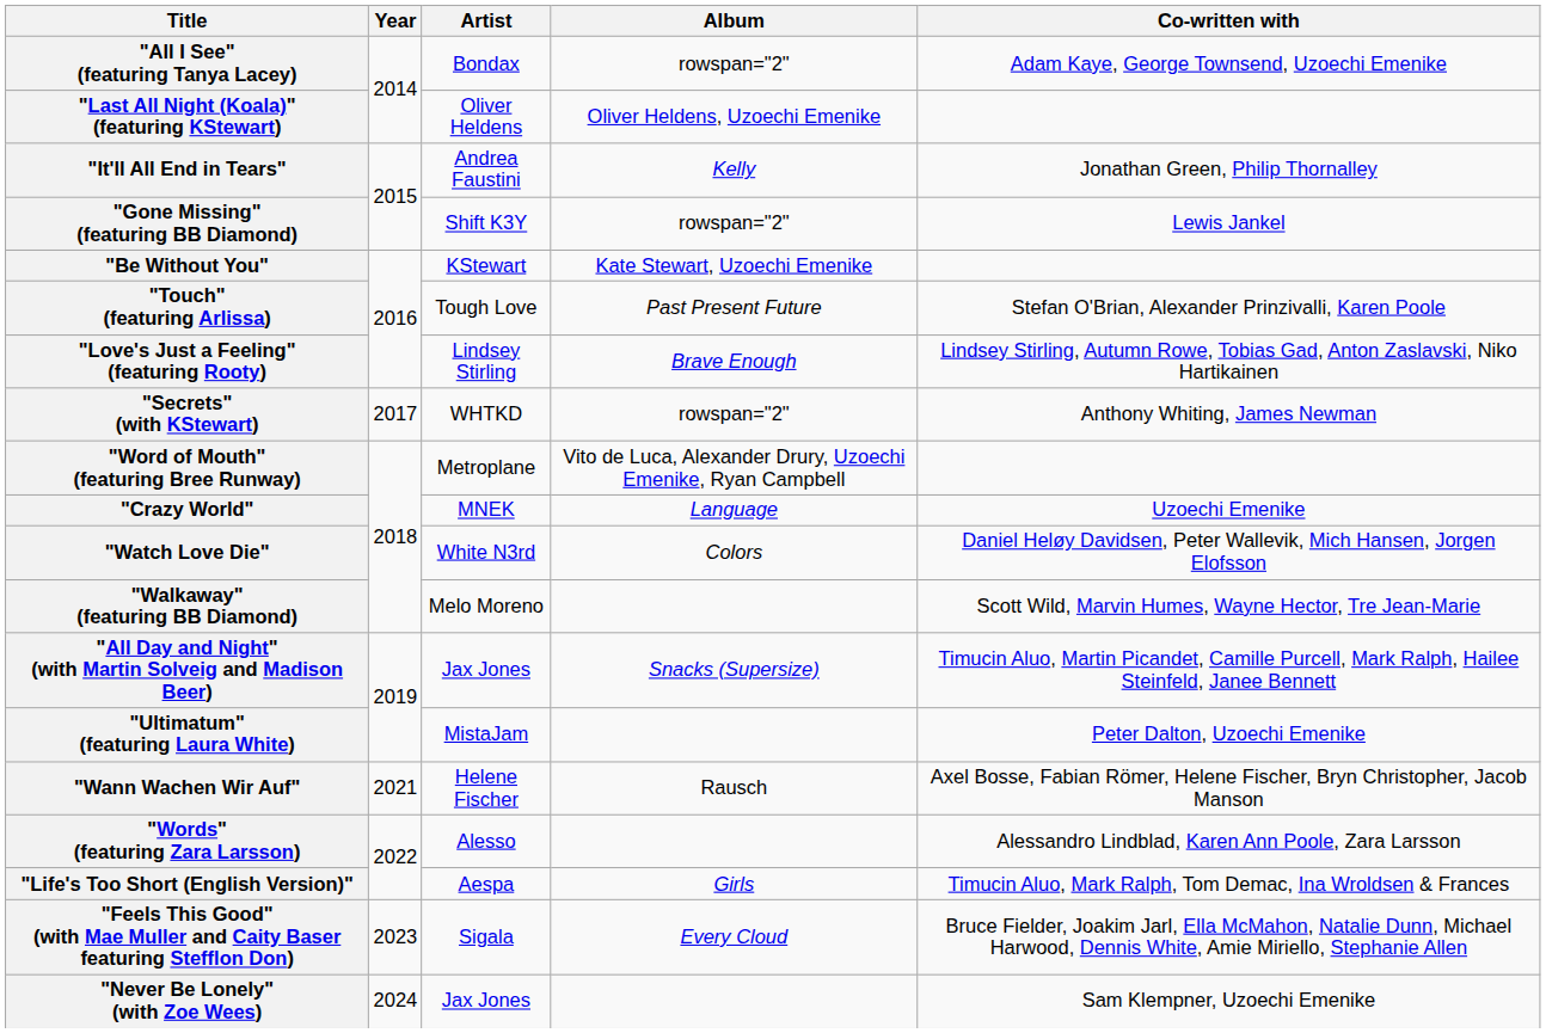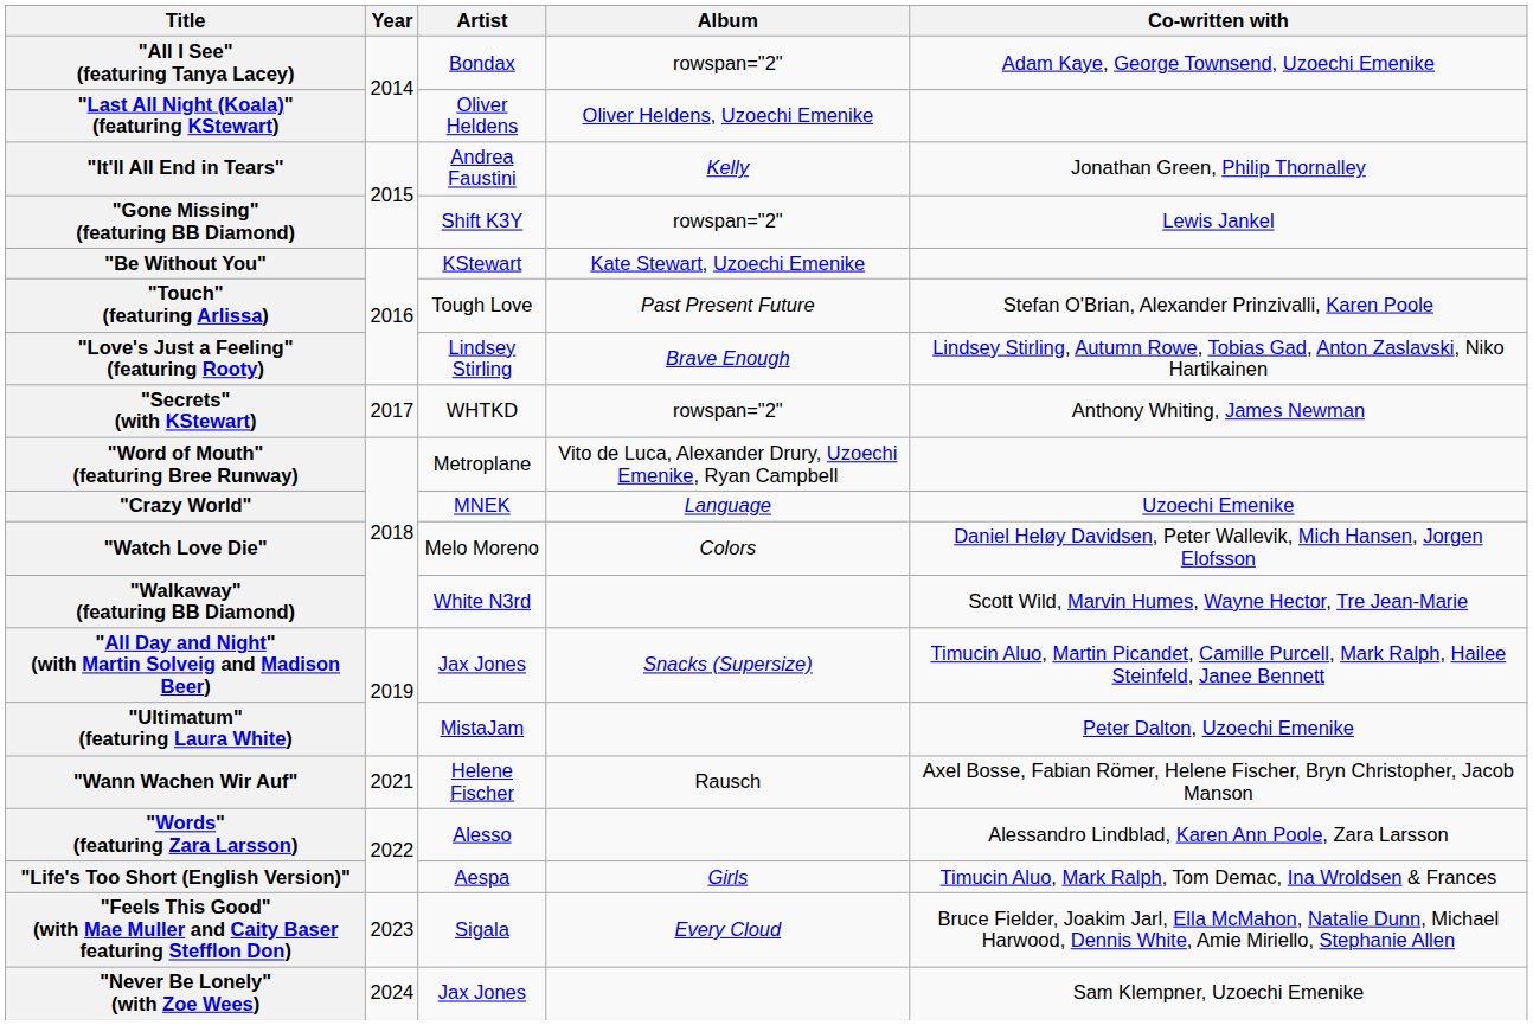"Watch Love Die" | Artist: White N3rd -> Melo Moreno
"Walkaway" (featuring BB Diamond) | Artist: Melo Moreno -> White N3rd
